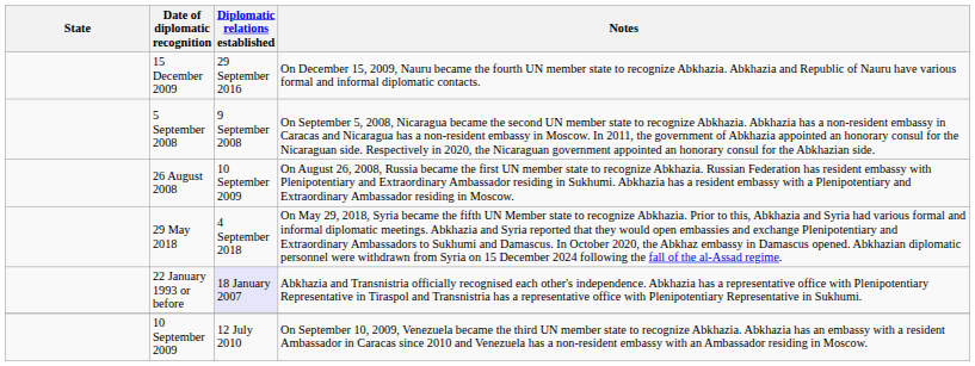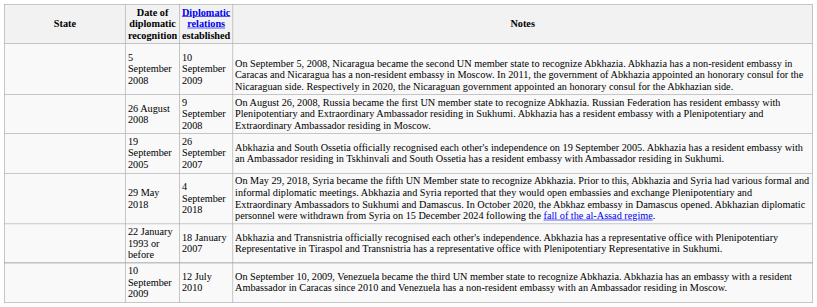- row: 15 December 2009 | 29 September 2016 | On December 15, 2009, Nauru became the fourth UN member state to recognize Abkhazia. Abkhazia and Republic of Nauru have various formal and informal diplomatic contacts.
5 September 2008 | Diplomatic relations established: 9 September 2008 -> 10 September 2009
26 August 2008 | Diplomatic relations established: 10 September 2009 -> 9 September 2008
+ row: 19 September 2005 | 26 September 2007 | Abkhazia and South Ossetia officially recognised each other's independence on 19 September 2005. Abkhazia has a resident embassy with an Ambassador residing in Tskhinvali and South Ossetia has a resident embassy with Ambassador residing in Sukhumi.
22 January 1993 or before | Diplomatic relations established: lavender background -> no background
